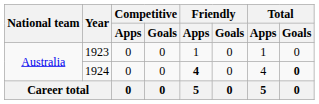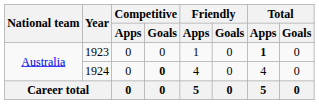1923 | Total / Apps: normal -> bold
1924 | Competitive / Goals: normal -> bold
1924 | Friendly / Apps: bold -> normal
1924 | Total / Goals: bold -> normal
